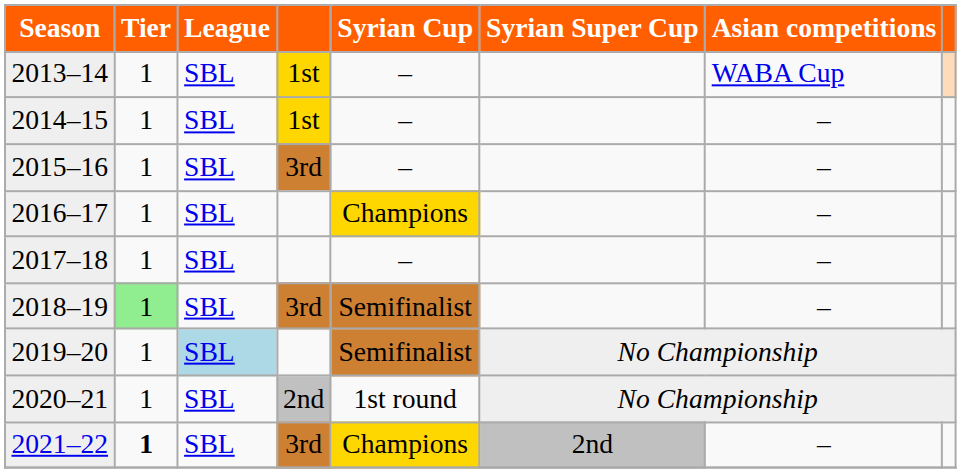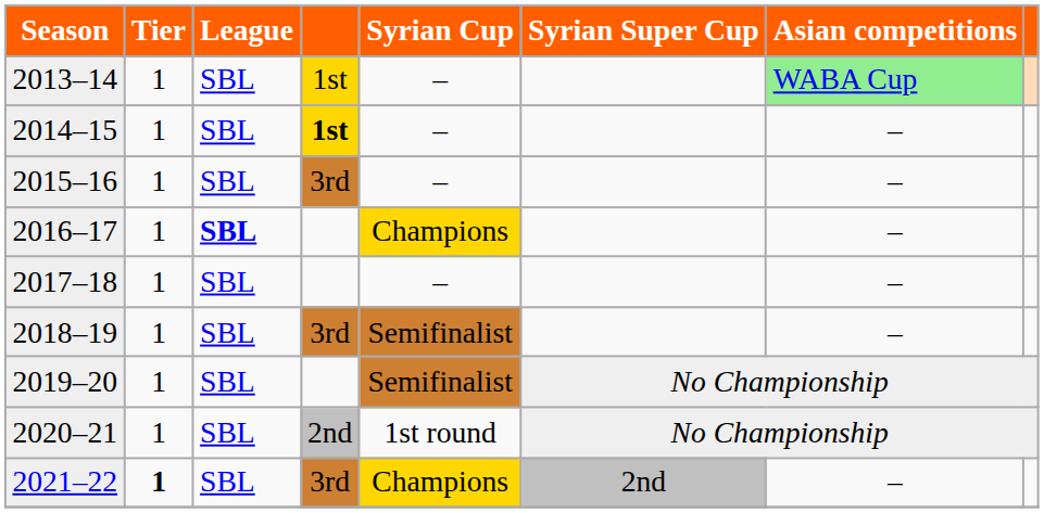2013–14 | Asian competitions: no background -> lightgreen background
2014–15 | column 4: normal -> bold
2016–17 | League: normal -> bold
2018–19 | Tier: lightgreen background -> no background
2019–20 | League: lightblue background -> no background
